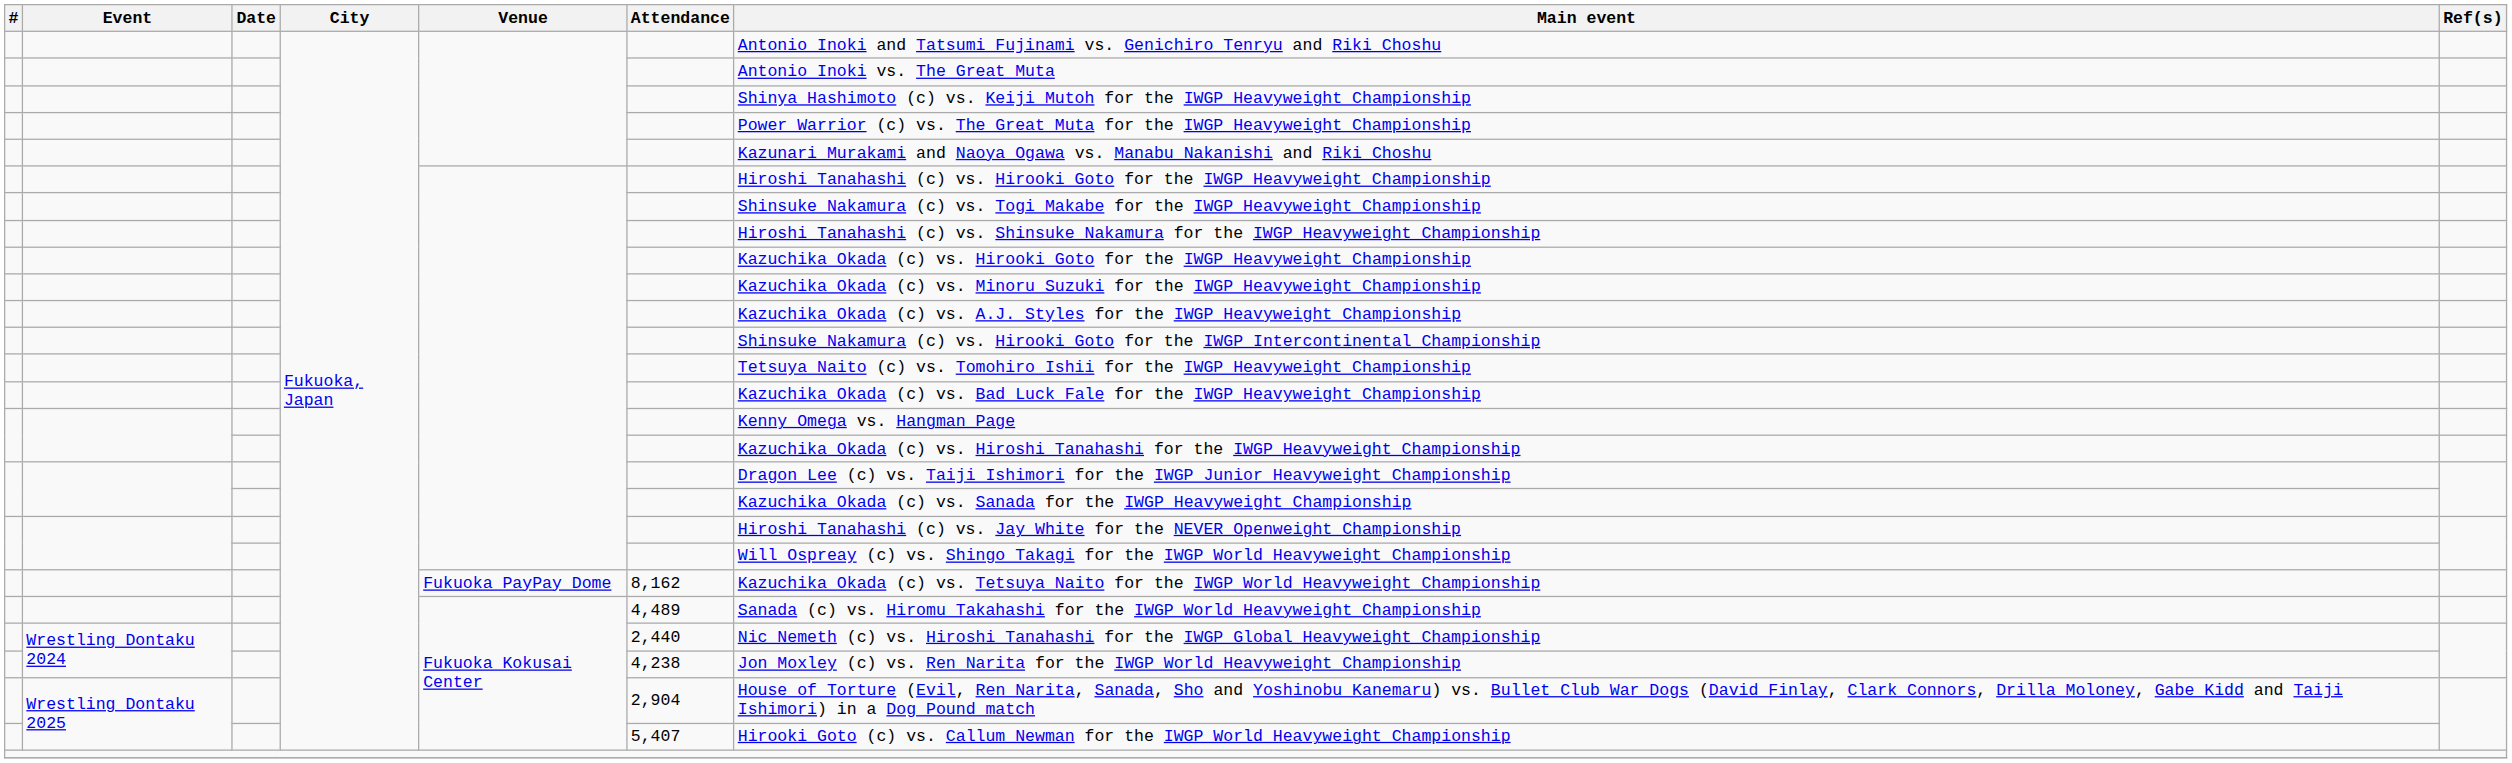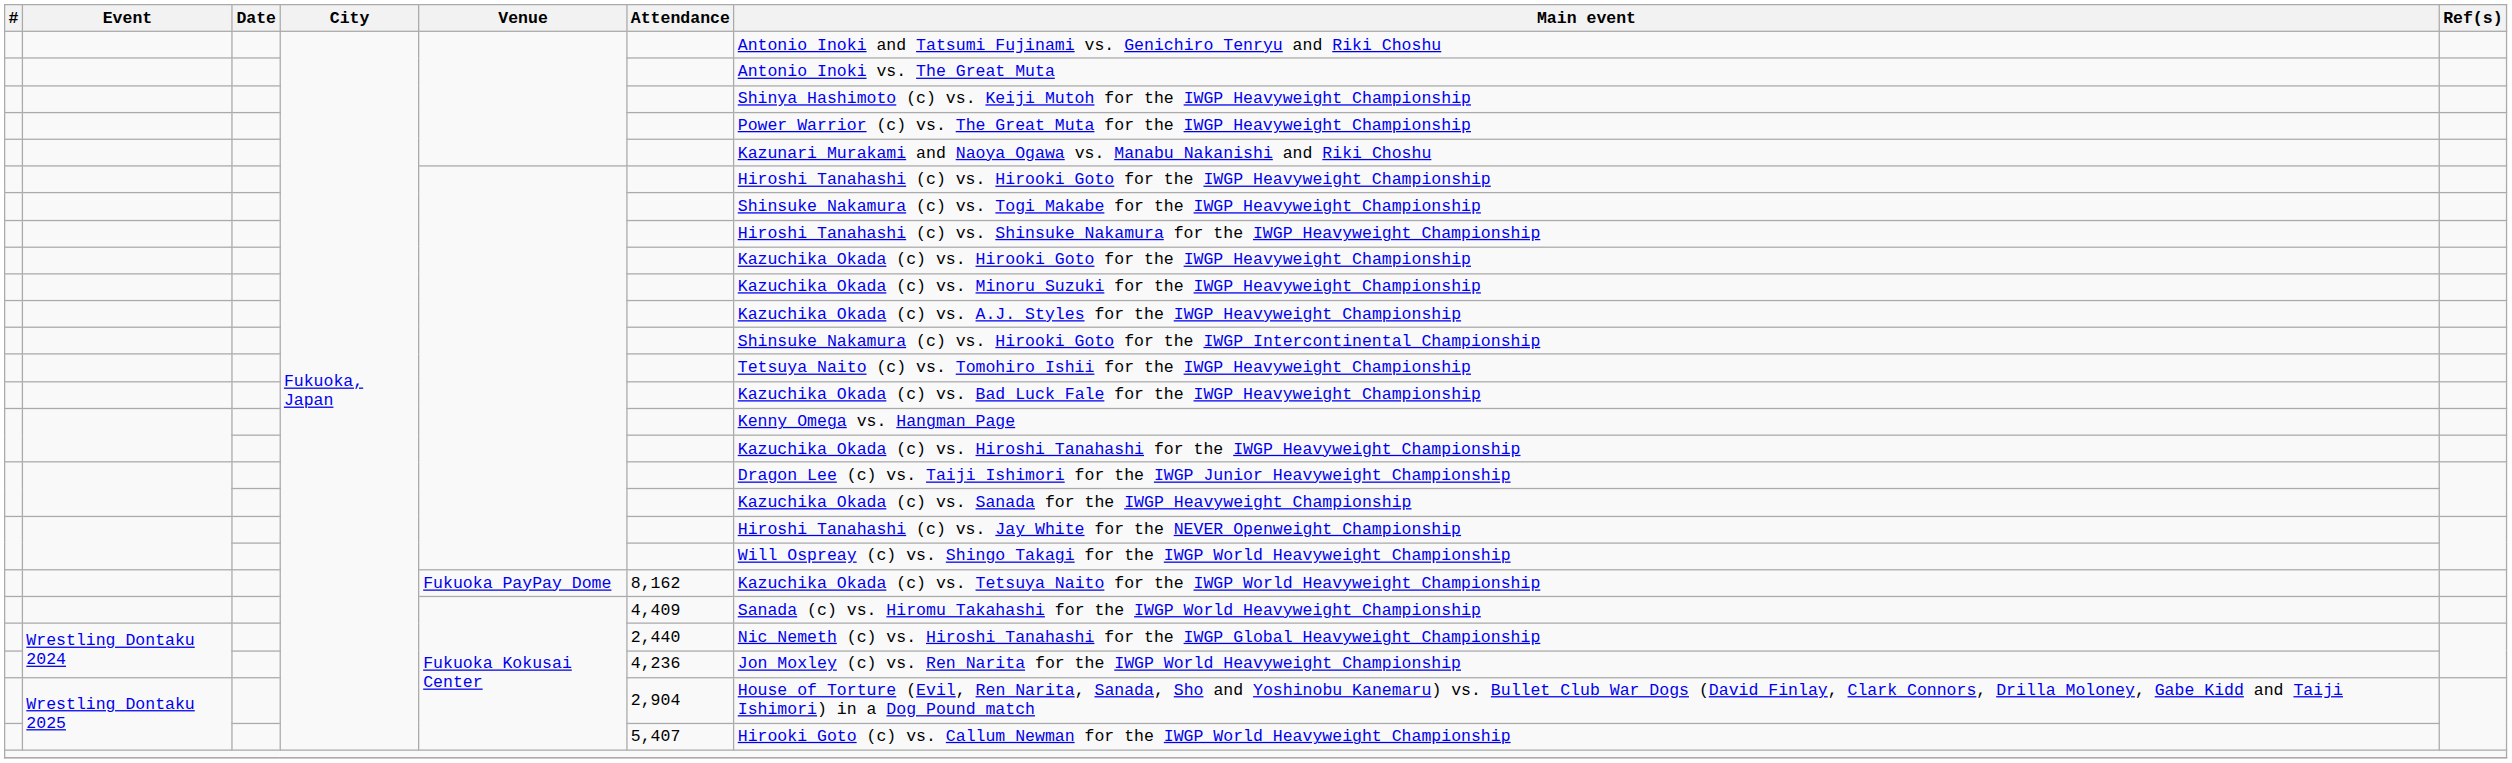row 23 | Attendance: 4,489 -> 4,409
row 25 | Attendance: 4,238 -> 4,236
